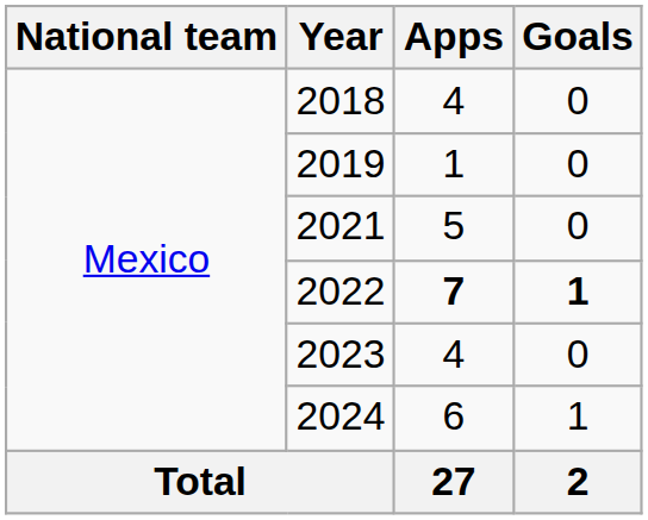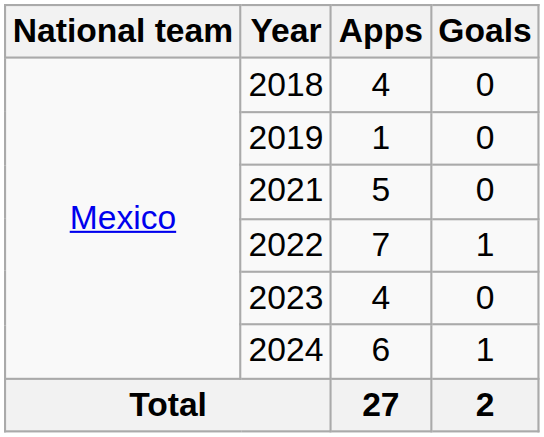2022 | Apps: bold -> normal
2022 | Goals: bold -> normal
